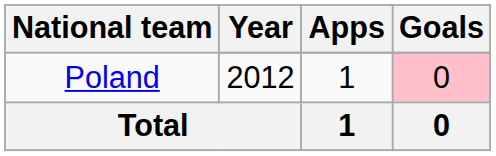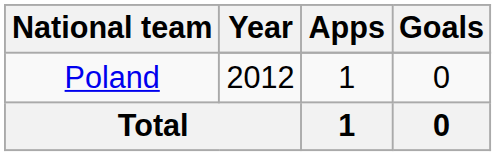2012 | Goals: pink background -> no background
